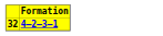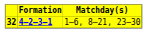+ column: Matchday(s) | 1–6, 8–21, 23–30
